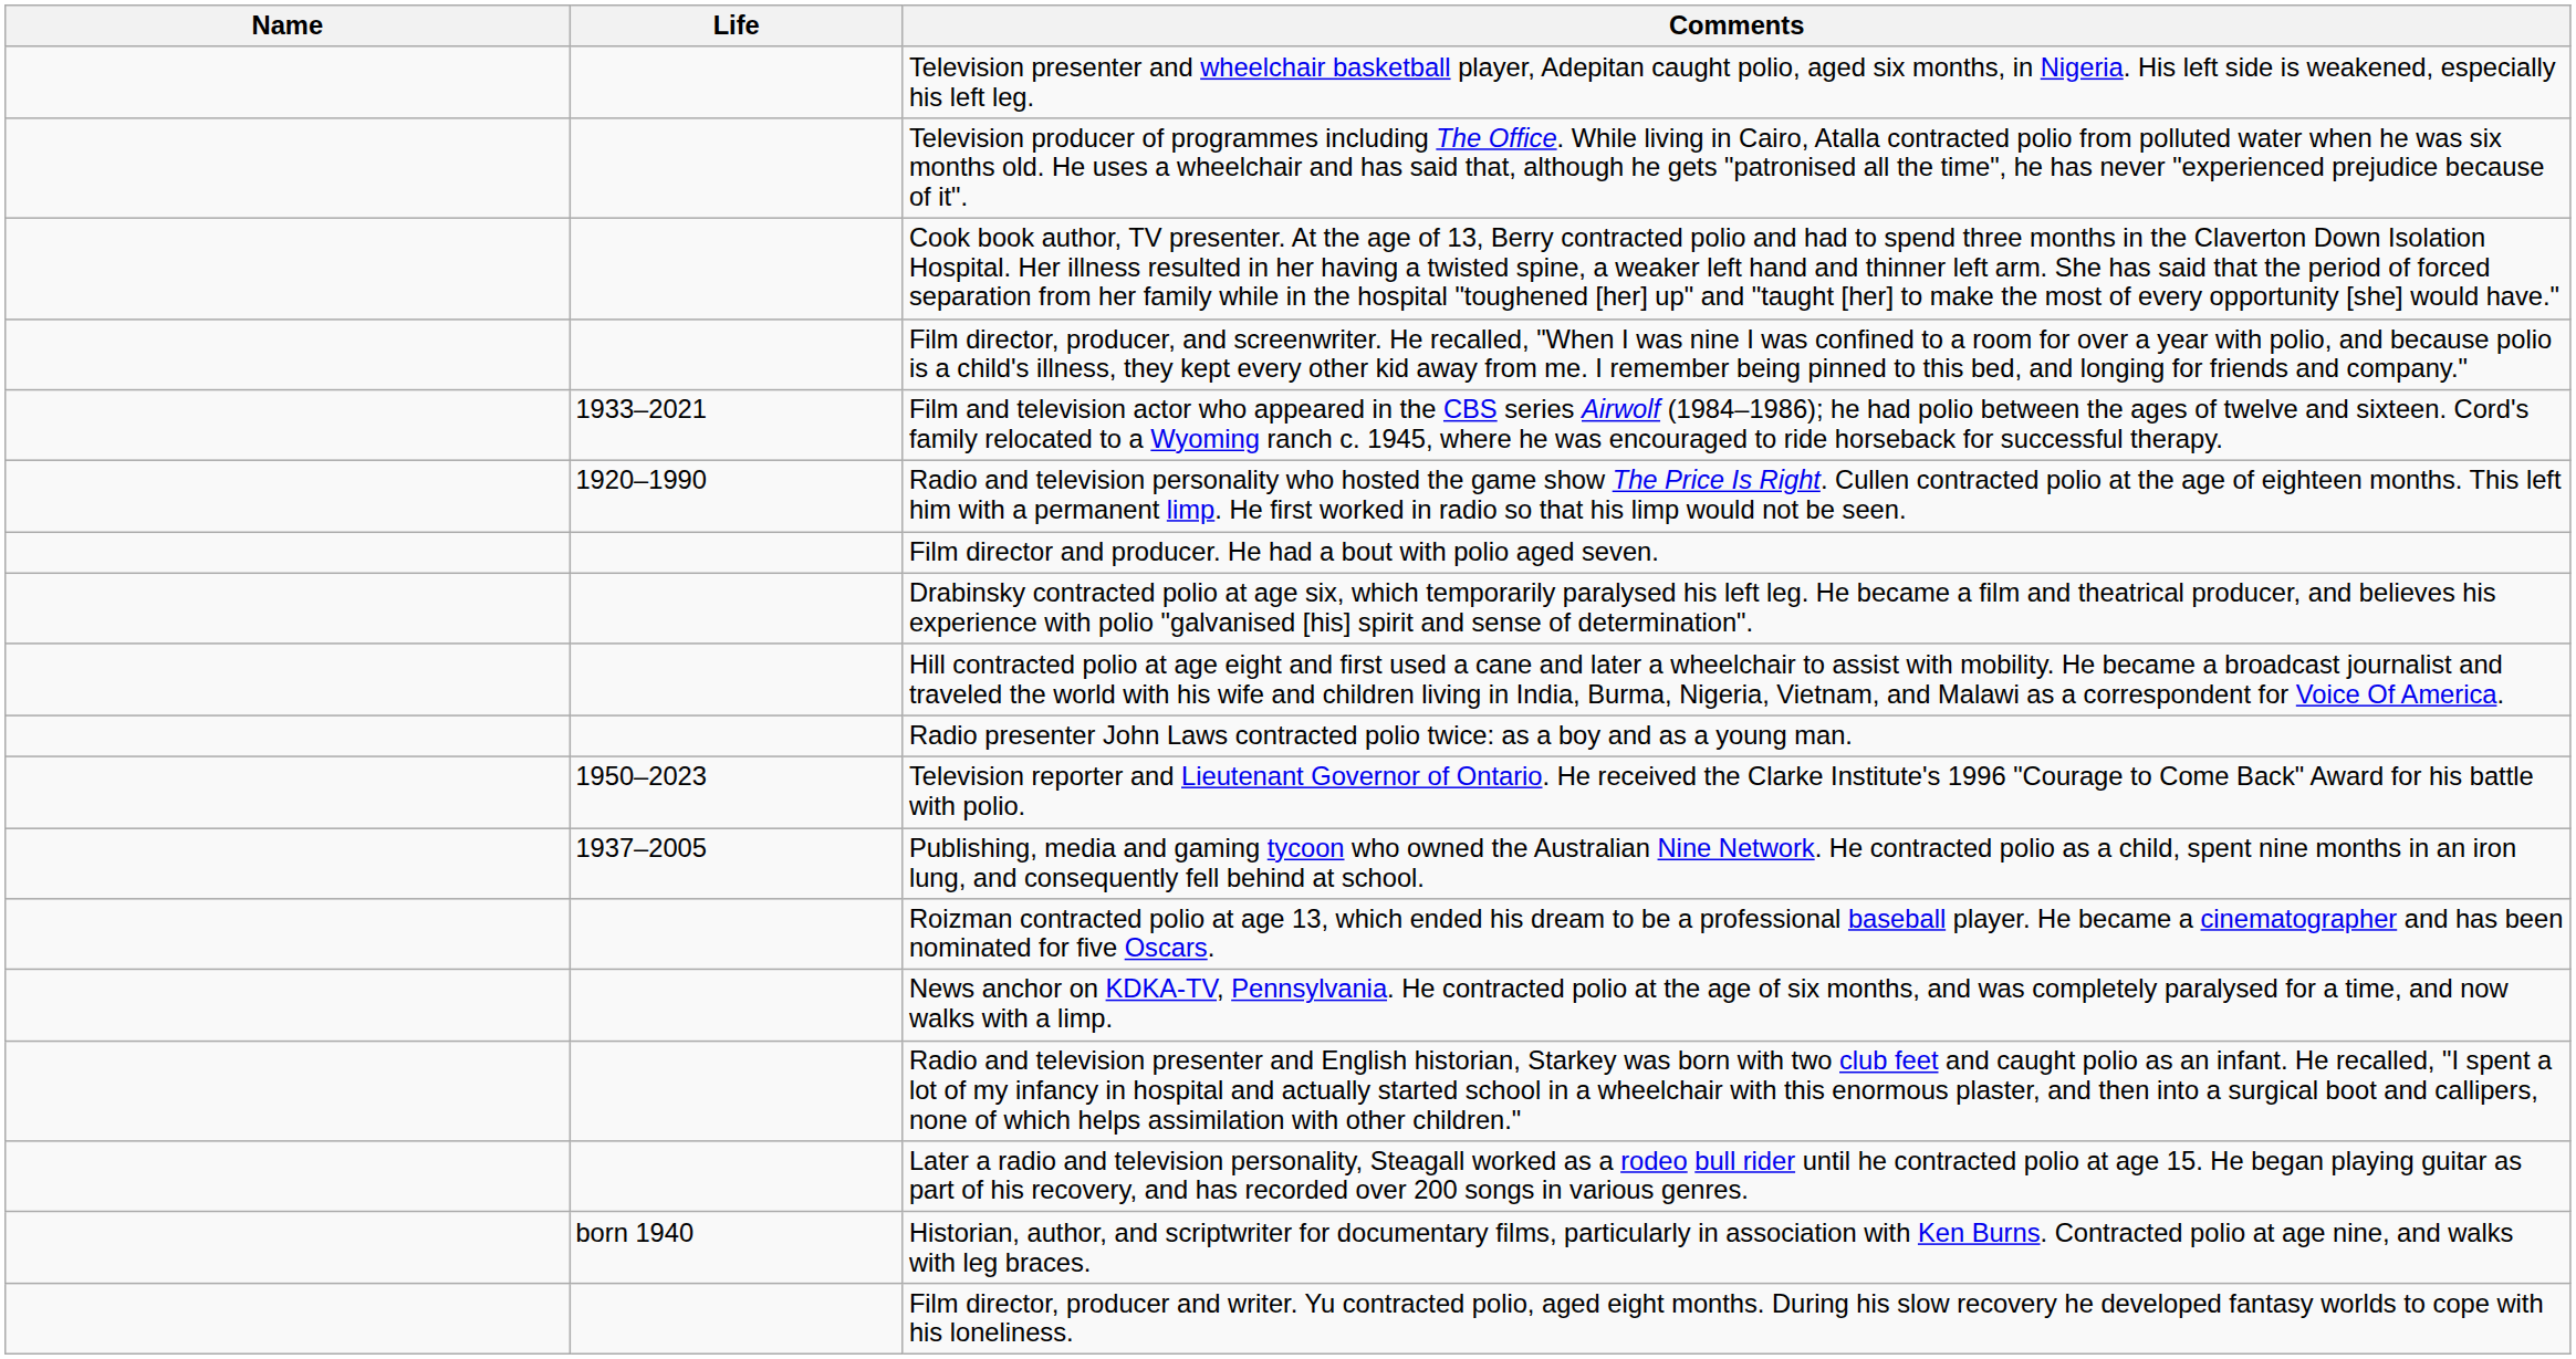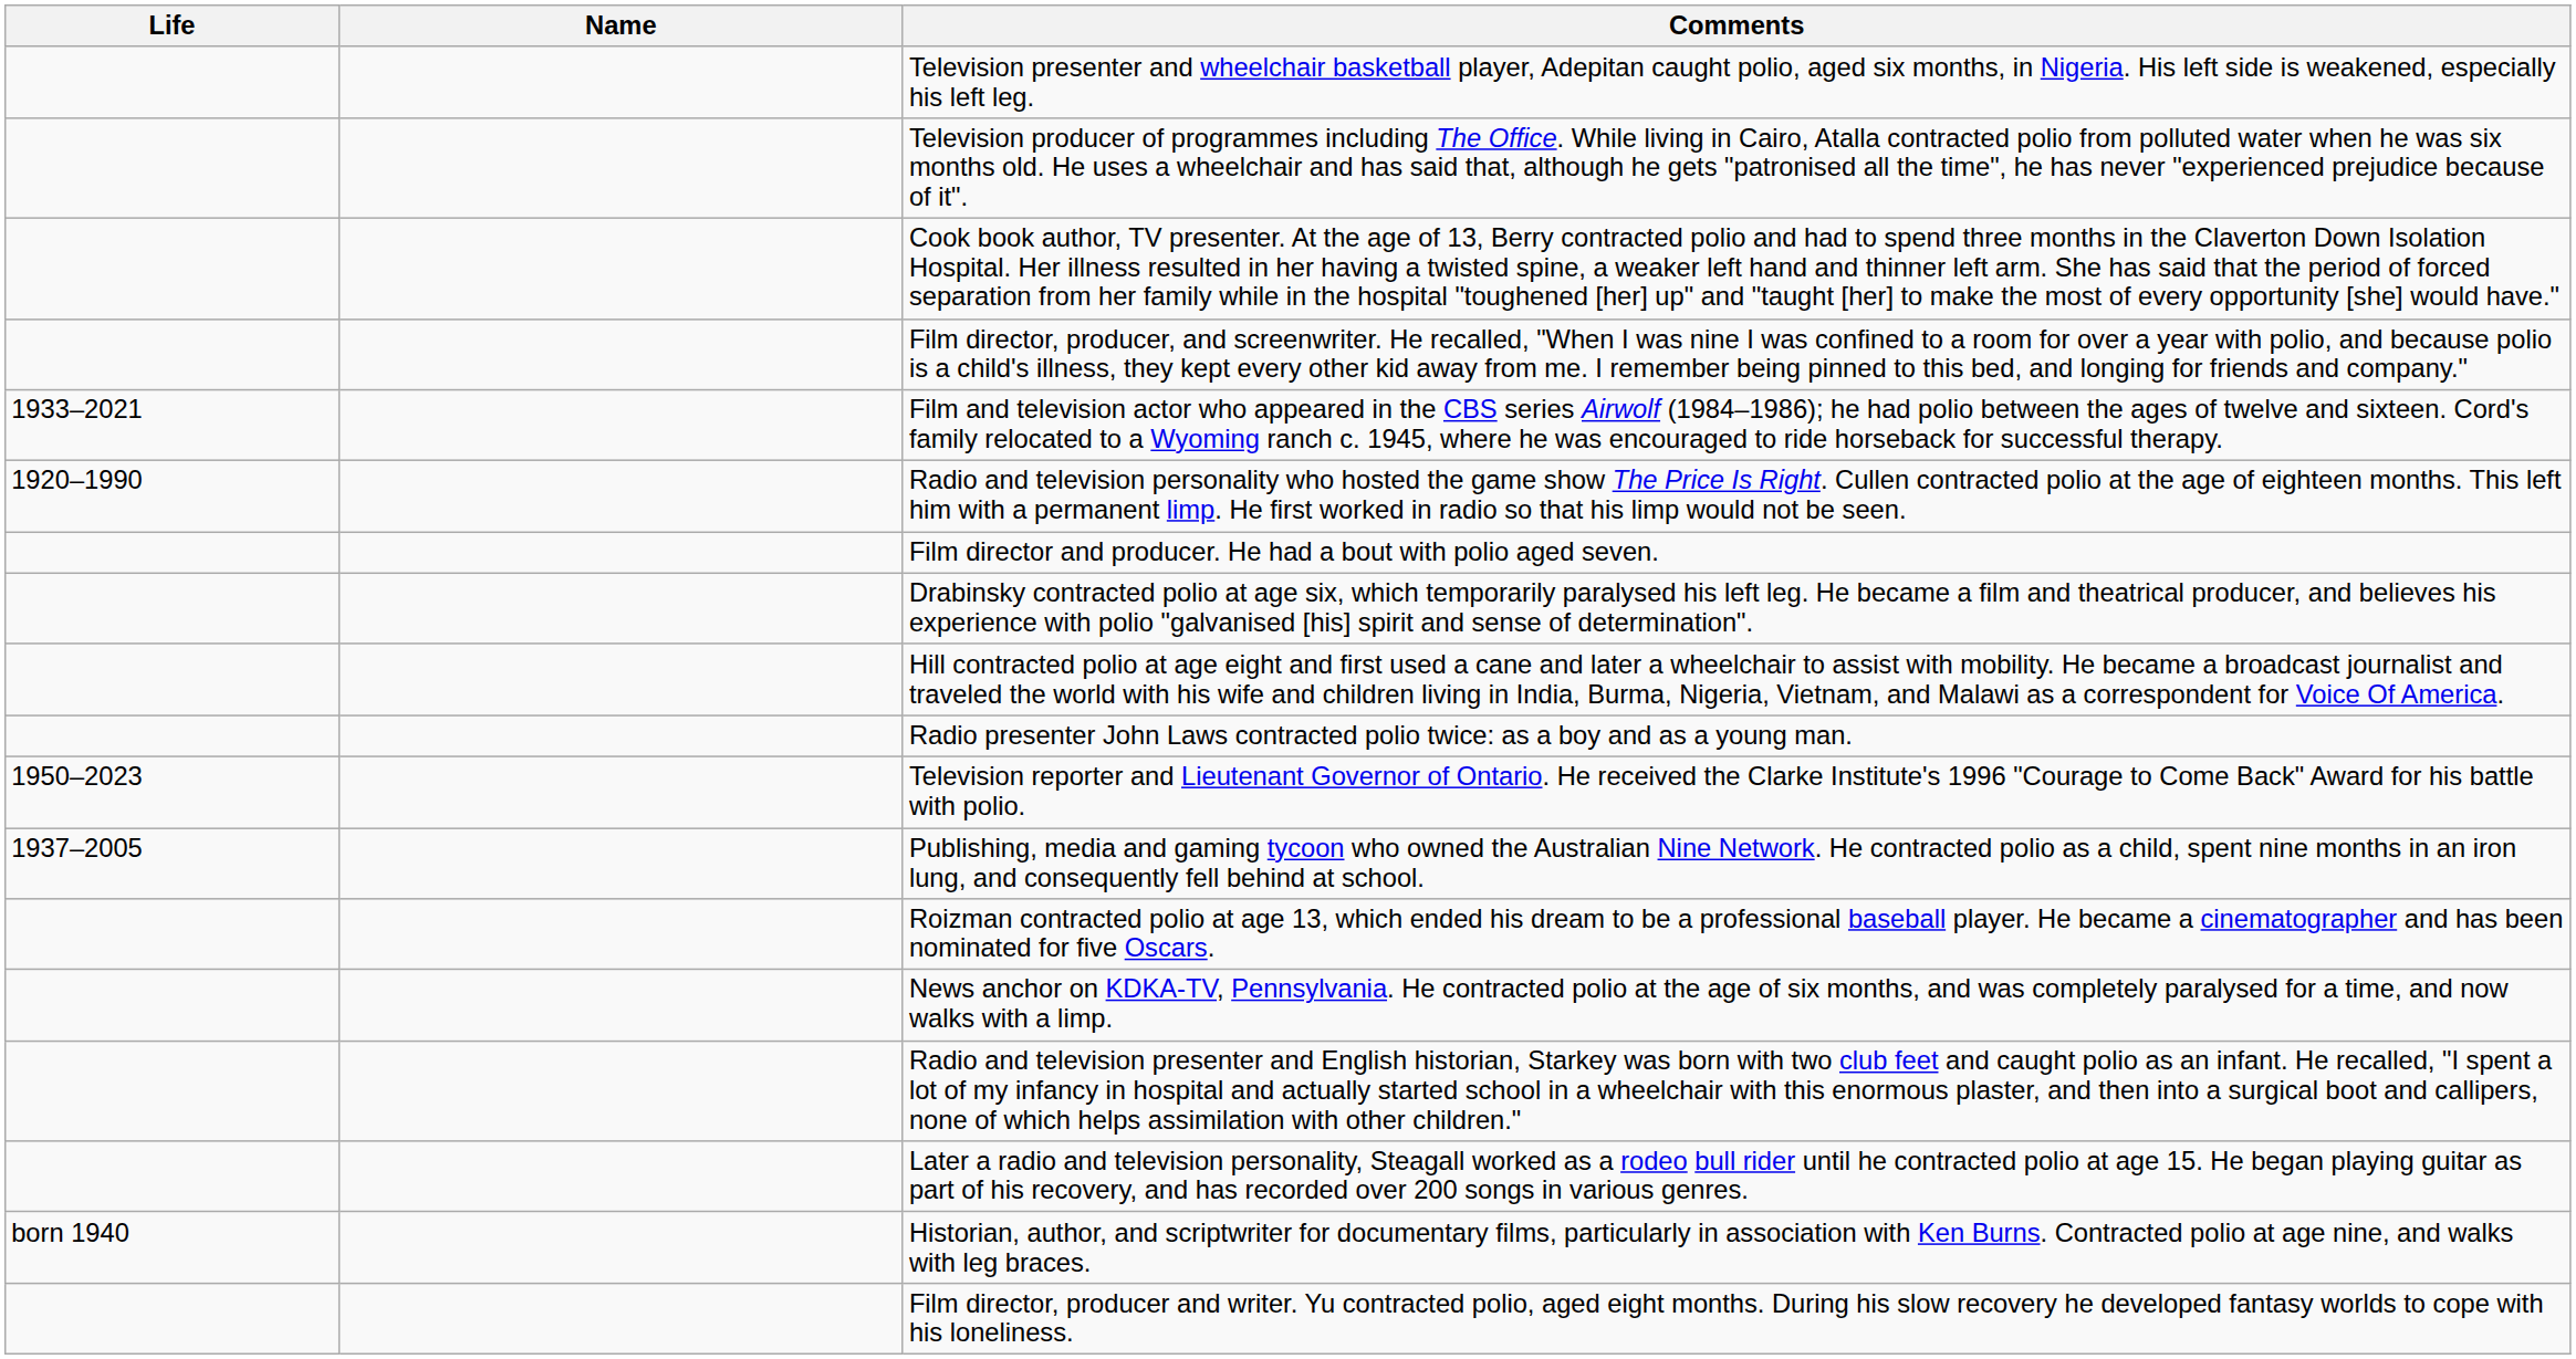columns swapped: Name <-> Life
